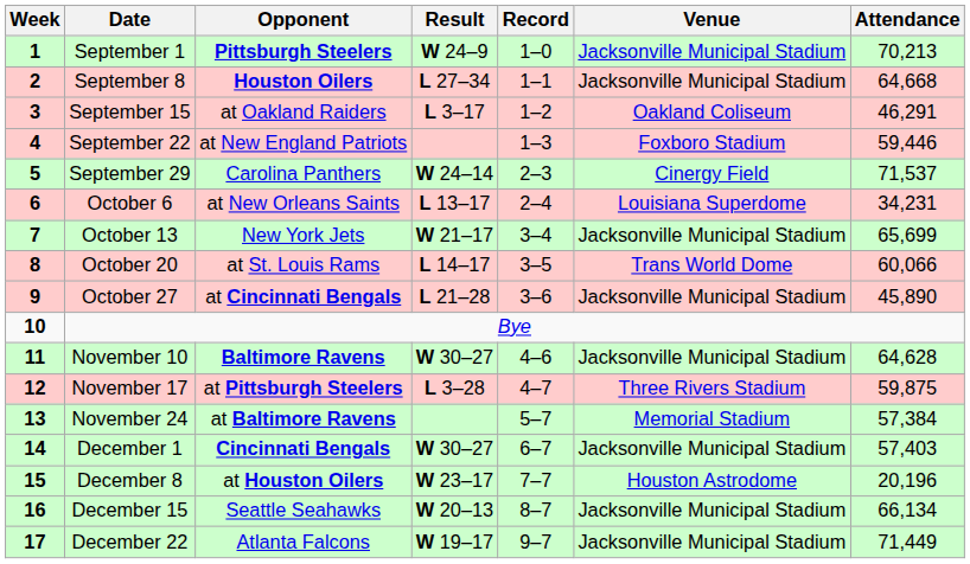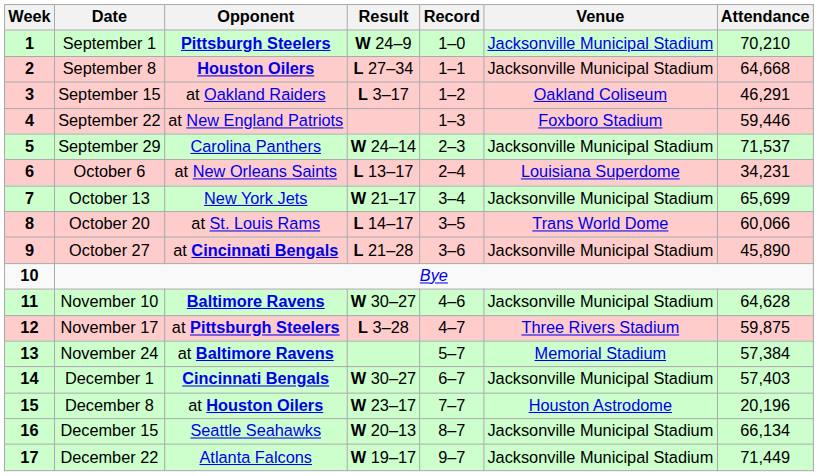September 1 | Attendance: 70,213 -> 70,210
September 29 | Venue: Cinergy Field -> Jacksonville Municipal Stadium
